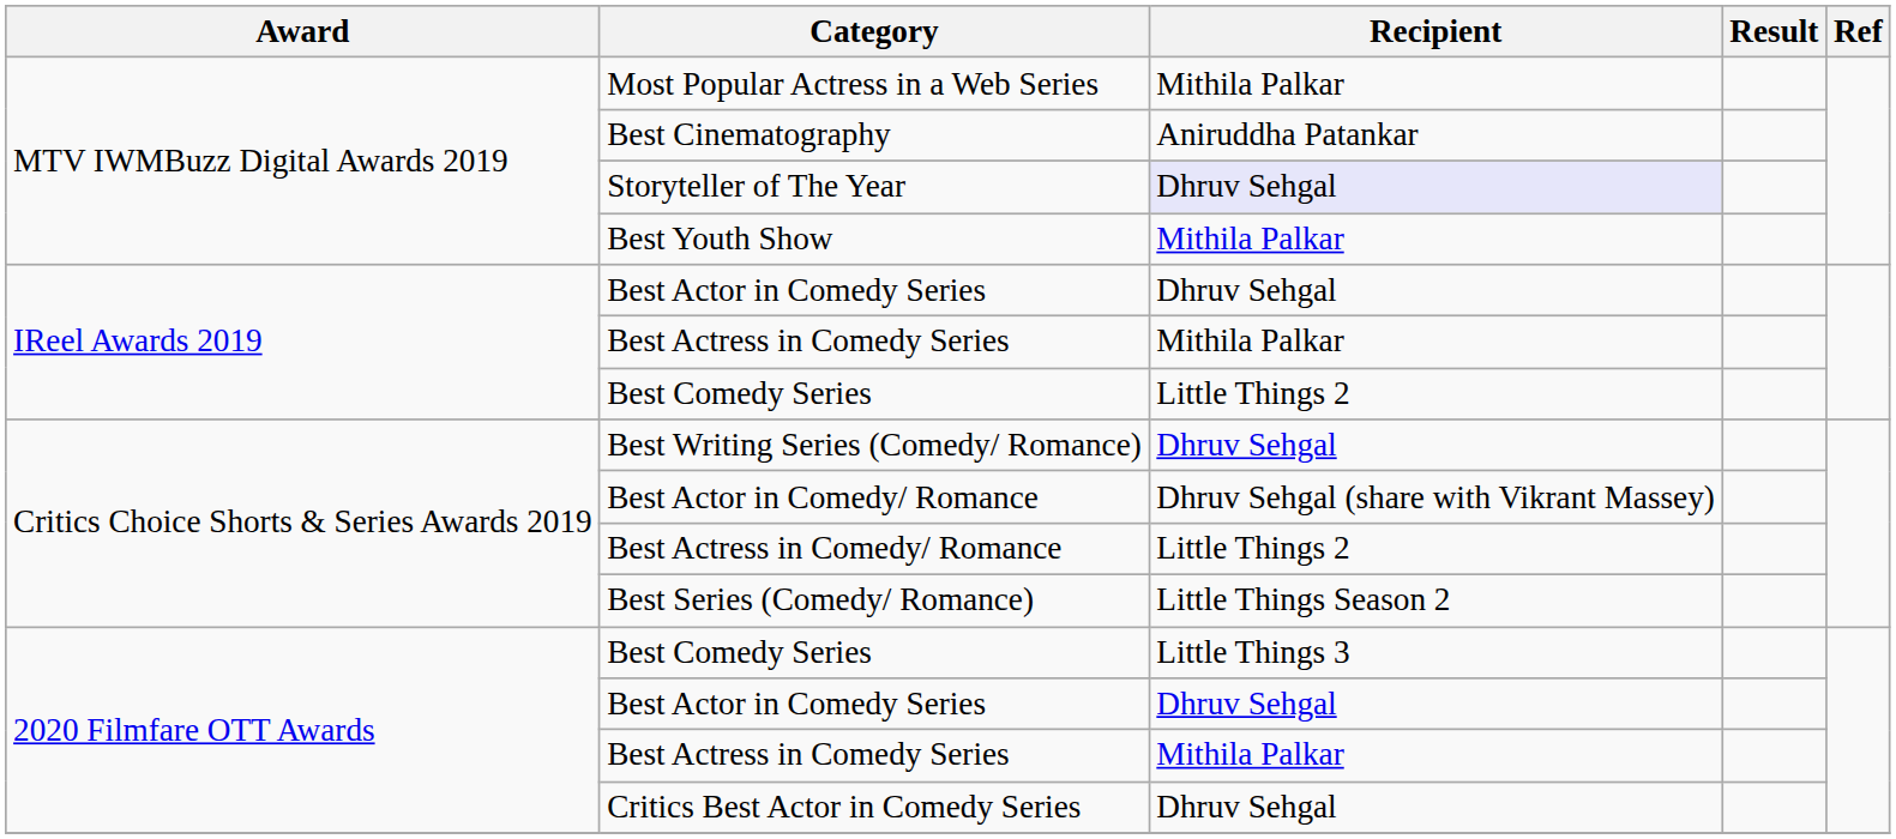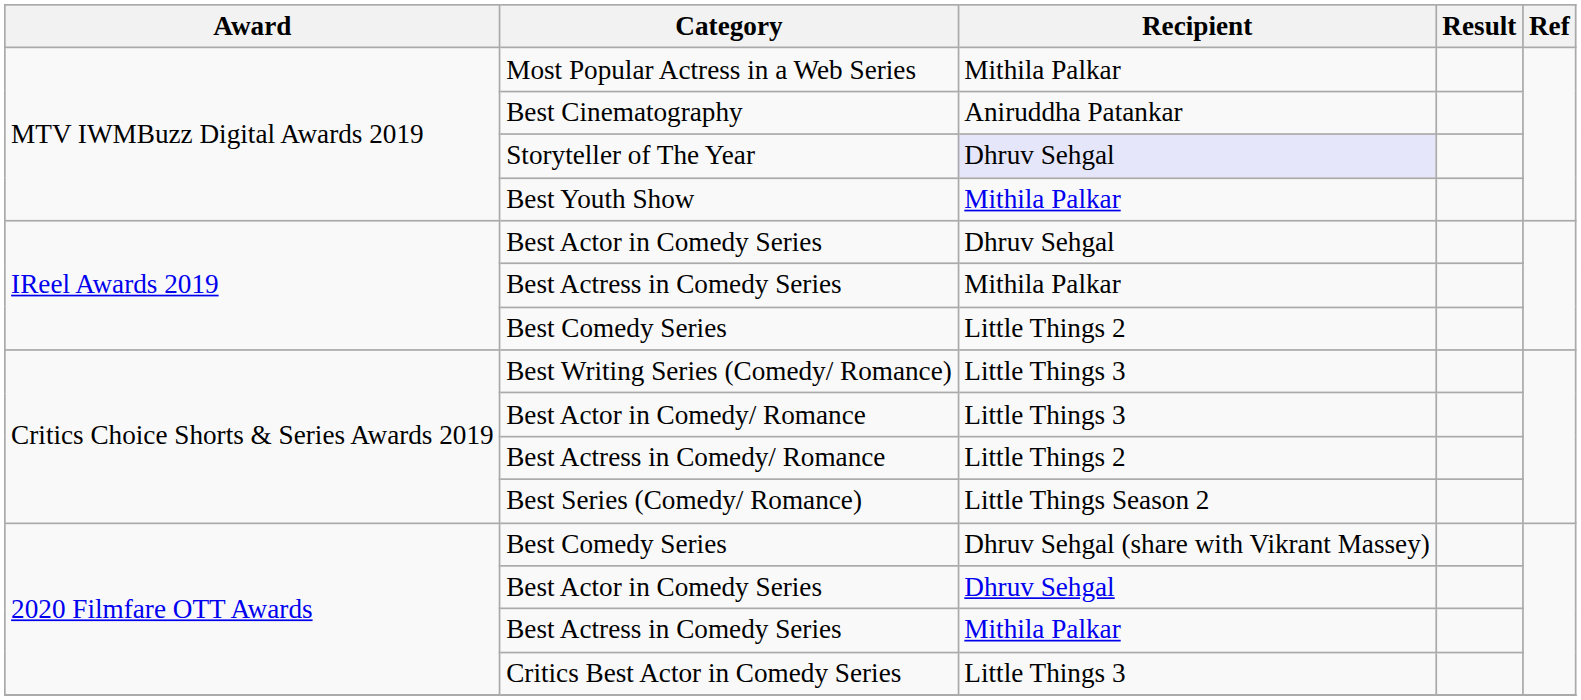Best Writing Series (Comedy/ Romance) | Recipient: Dhruv Sehgal -> Little Things 3
Best Actor in Comedy/ Romance | Recipient: Dhruv Sehgal (share with Vikrant Massey) -> Little Things 3
2020 Filmfare OTT Awards / Best Comedy Series | Recipient: Little Things 3 -> Dhruv Sehgal (share with Vikrant Massey)
Critics Best Actor in Comedy Series | Recipient: Dhruv Sehgal -> Little Things 3
